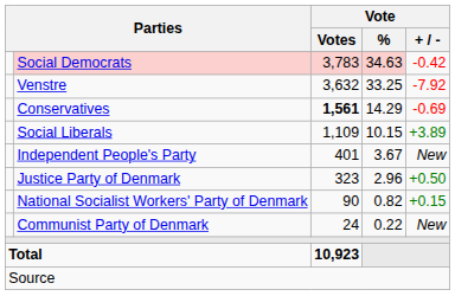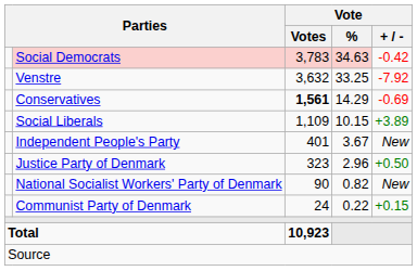National Socialist Workers' Party of Denmark | Vote / + / -: +0.15 -> New
Communist Party of Denmark | Vote / + / -: New -> +0.15
